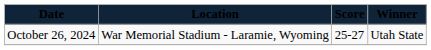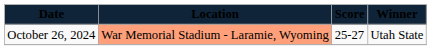October 26, 2024 | column 2: no background -> lightsalmon background
